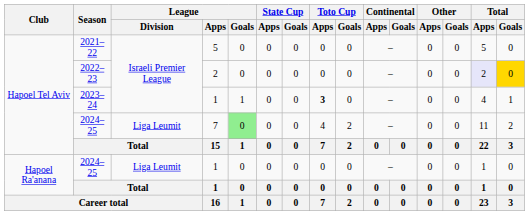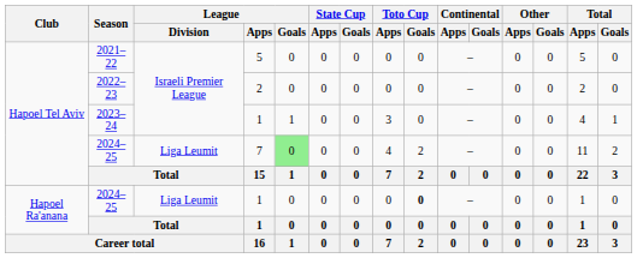2022–23 | Total / Apps: lavender background -> no background
2022–23 | Total / Goals: gold background -> no background
2023–24 | Toto Cup / Apps: bold -> normal
2024–25 / 1 | Toto Cup / Goals: normal -> bold
